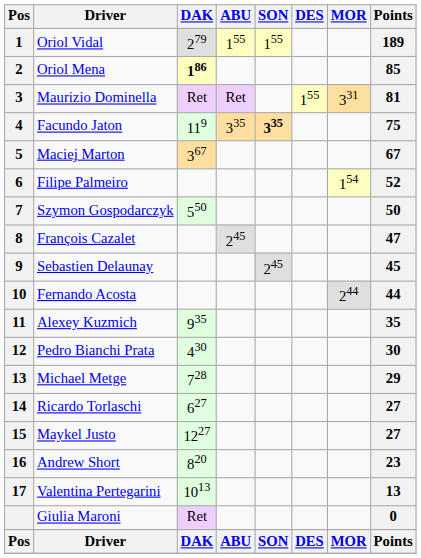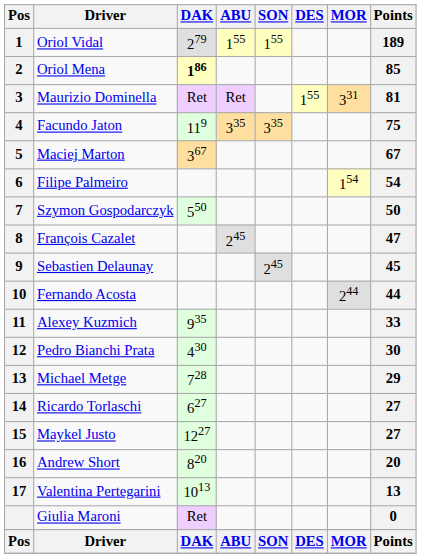Facundo Jaton | SON: bold -> normal
Filipe Palmeiro | Points: 52 -> 54
Alexey Kuzmich | Points: 35 -> 33
Andrew Short | Points: 23 -> 20
